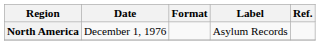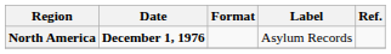North America | Date: normal -> bold
